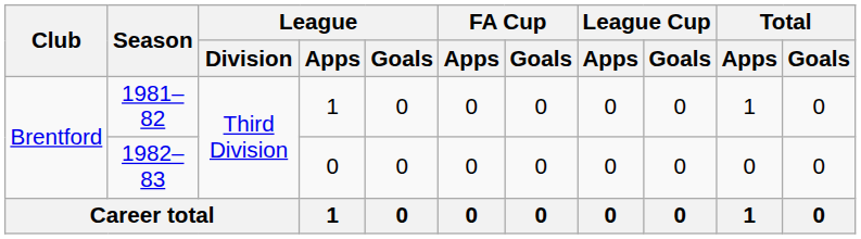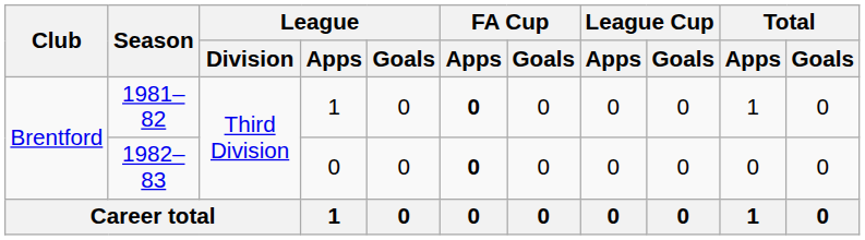1981–82 | FA Cup / Apps: normal -> bold
1982–83 | FA Cup / Apps: normal -> bold
